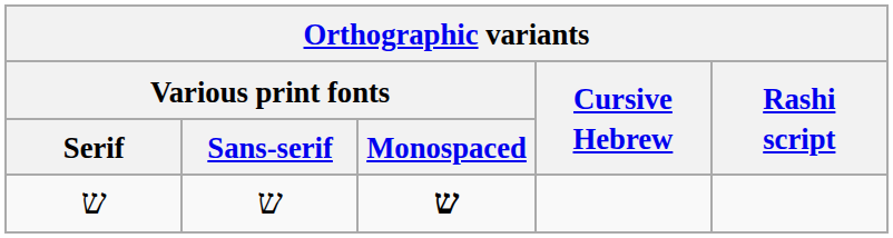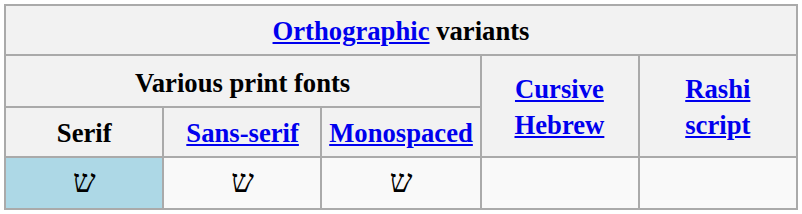row 4 | Various print fonts / Serif: no background -> lightblue background
row 4 | Various print fonts / Monospaced: bold -> normal
